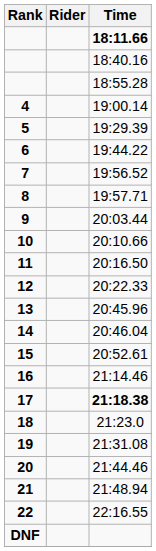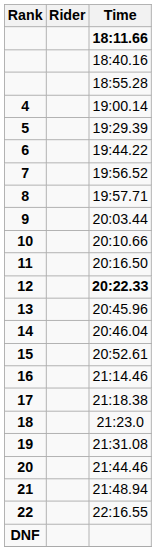20:22.33 | Time: normal -> bold
21:18.38 | Time: bold -> normal
